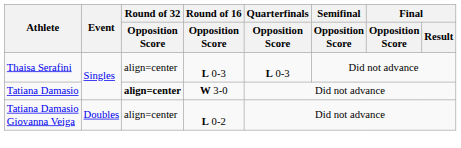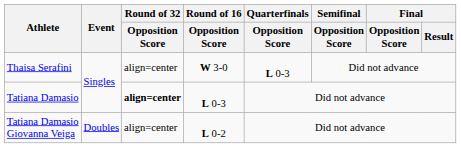Thaisa Serafini | Round of 16 / Opposition Score: L 0-3 -> W 3-0
Tatiana Damasio | Round of 16 / Opposition Score: W 3-0 -> L 0-3
